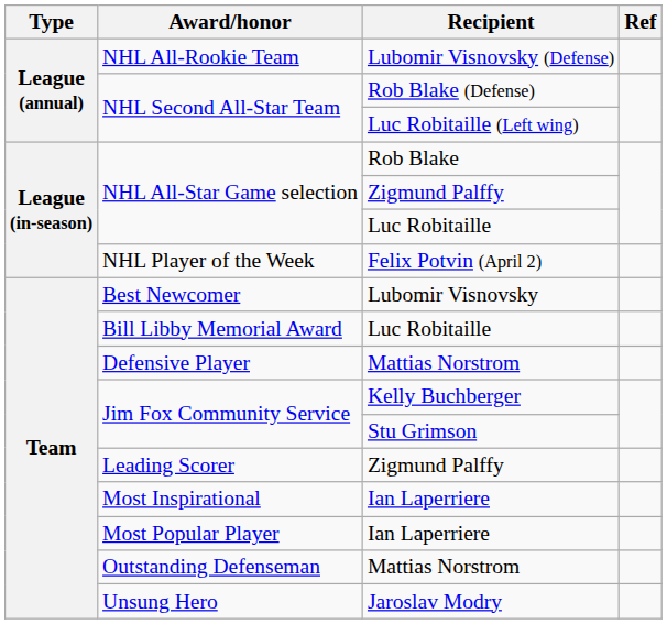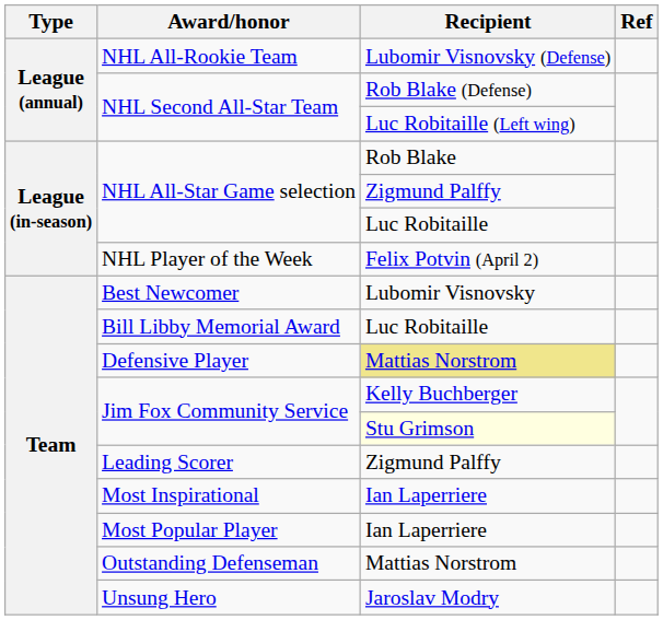Defensive Player | Recipient: no background -> khaki background
Jim Fox Community Service / Stu Grimson | Recipient: no background -> lightyellow background
